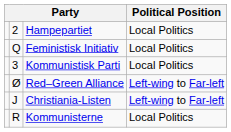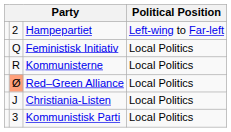Hampepartiet | Political Position: Local Politics -> Left-wing to Far-left
rows swapped: Kommunisterne <-> Kommunistisk Parti
Red–Green Alliance | column 2: no background -> lightsalmon background
Red–Green Alliance | Political Position: Left-wing to Far-left -> Local Politics
Christiania-Listen | Political Position: Left-wing to Far-left -> Local Politics
